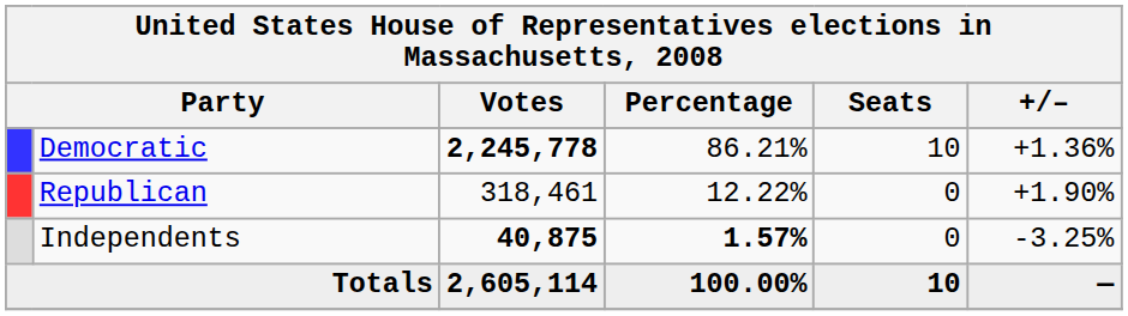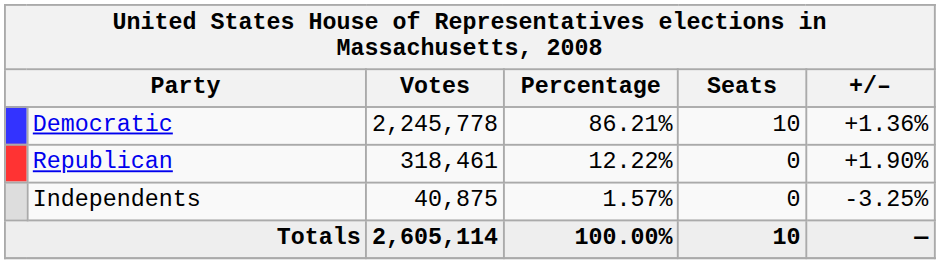Democratic | Votes: bold -> normal
Independents | Votes: bold -> normal
Independents | Percentage: bold -> normal
